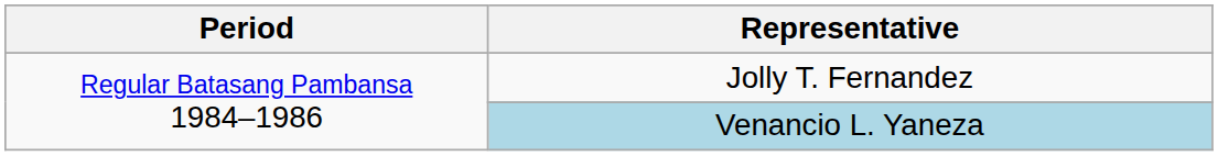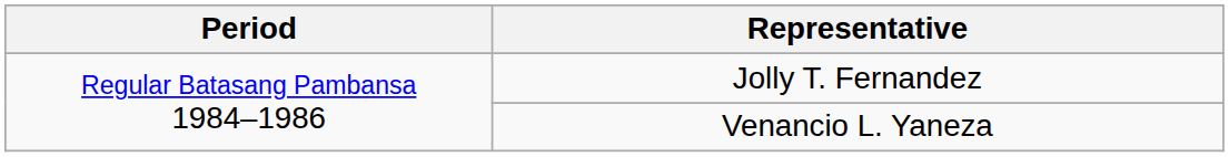Venancio L. Yaneza | Representative: lightblue background -> no background
